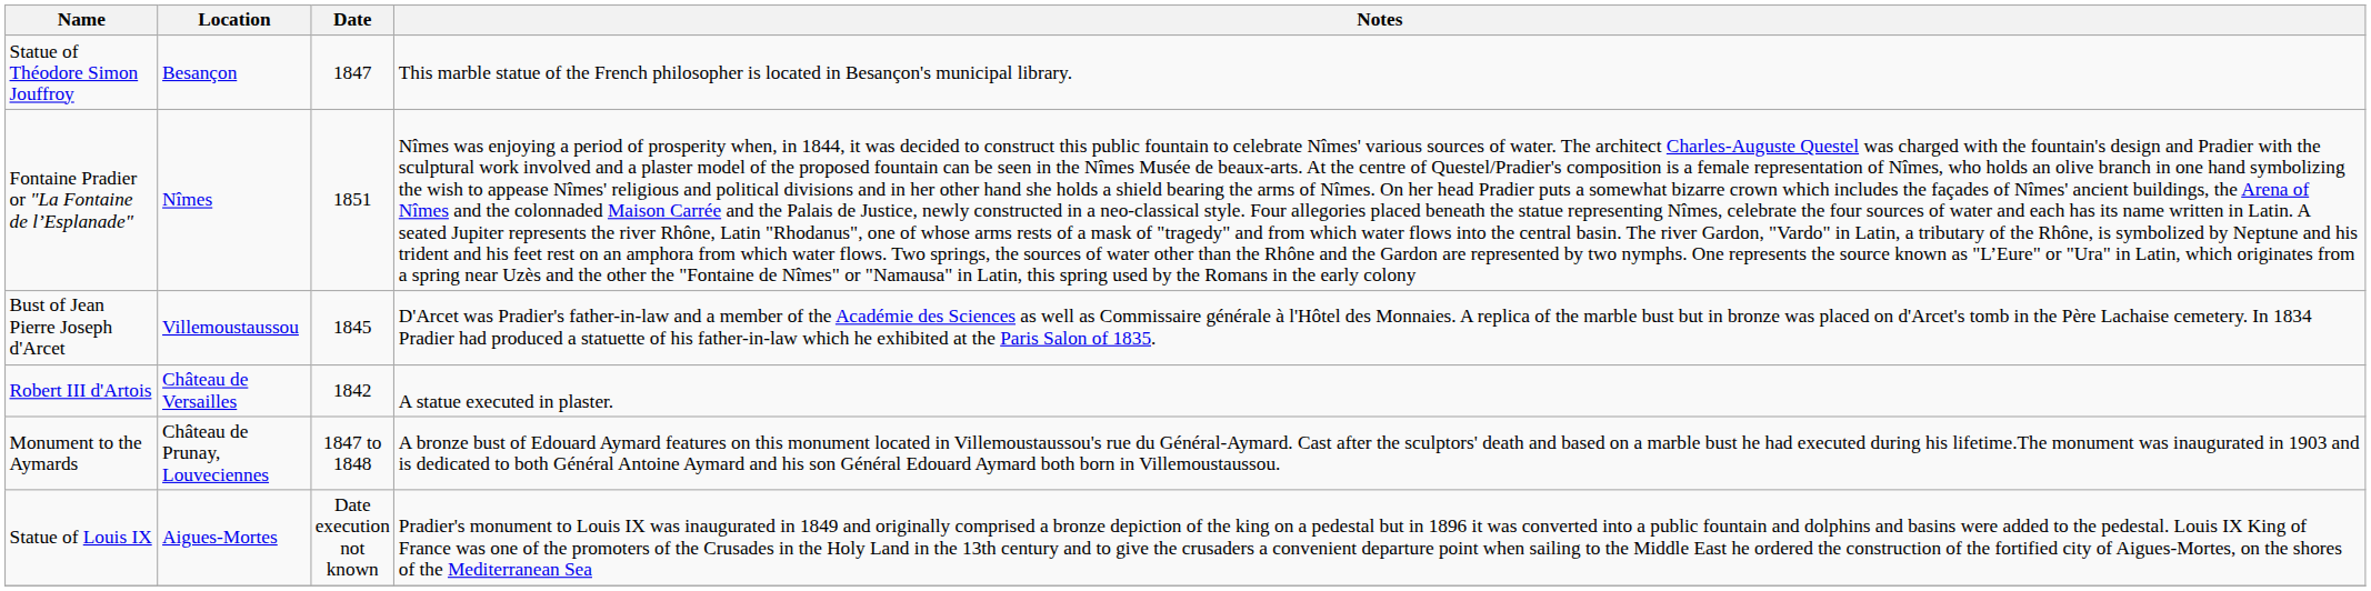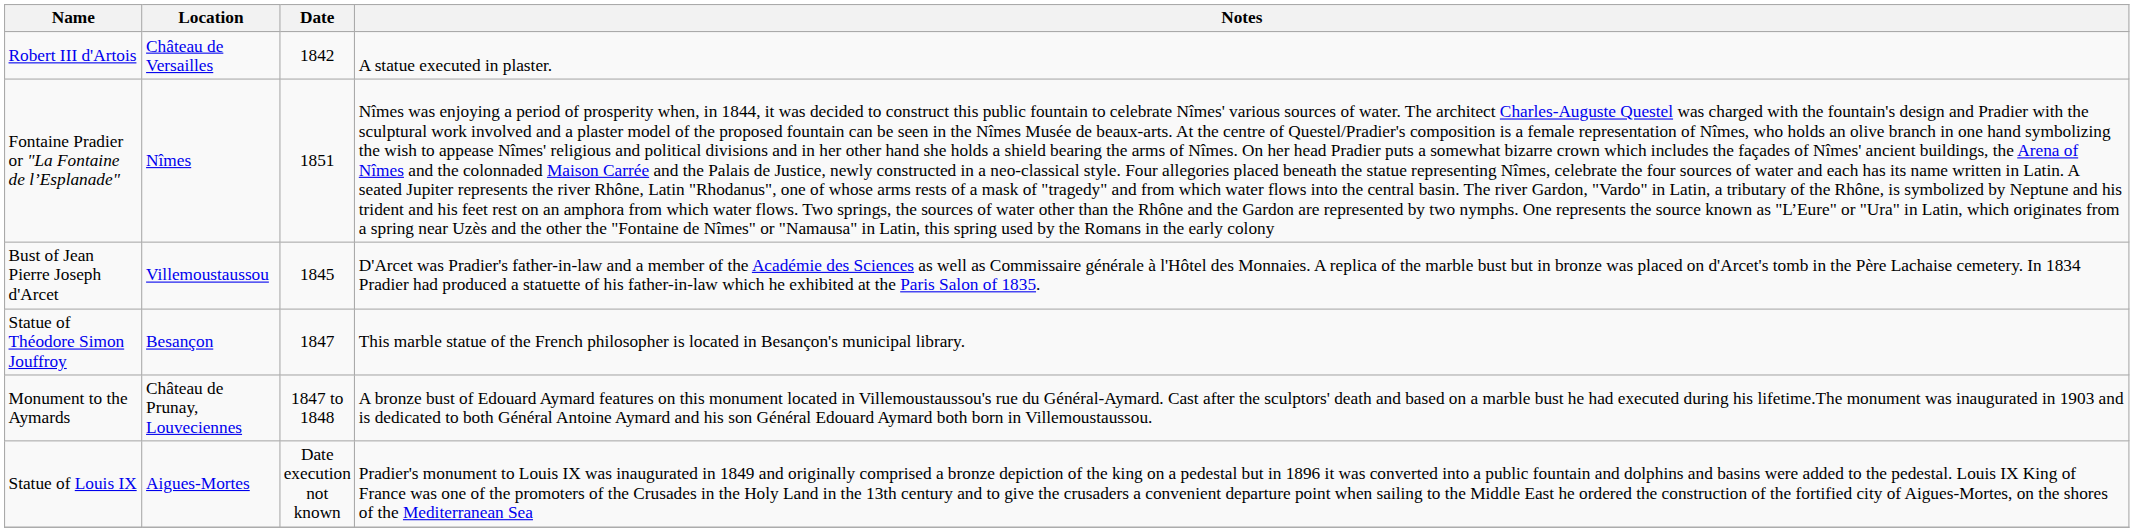rows swapped: Robert III d'Artois <-> Statue of Théodore Simon Jouffroy
